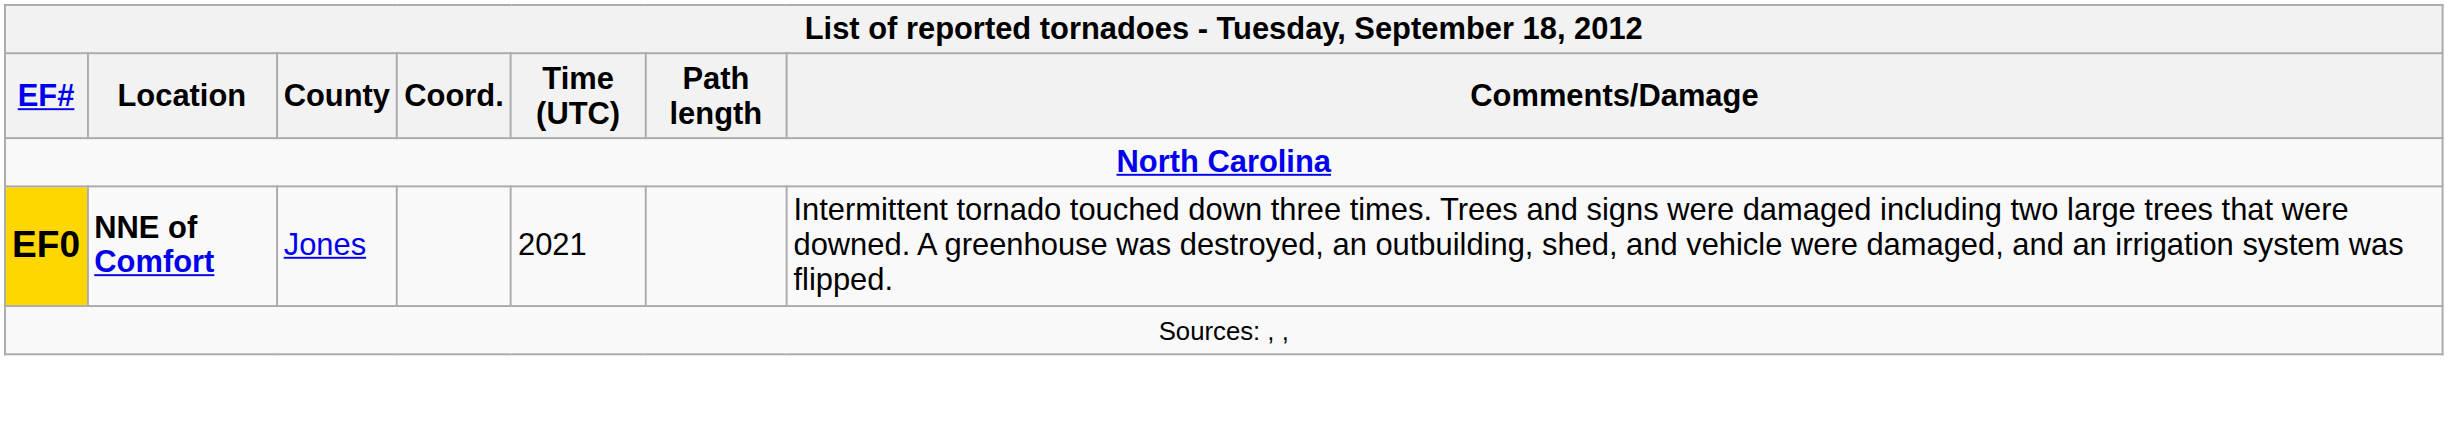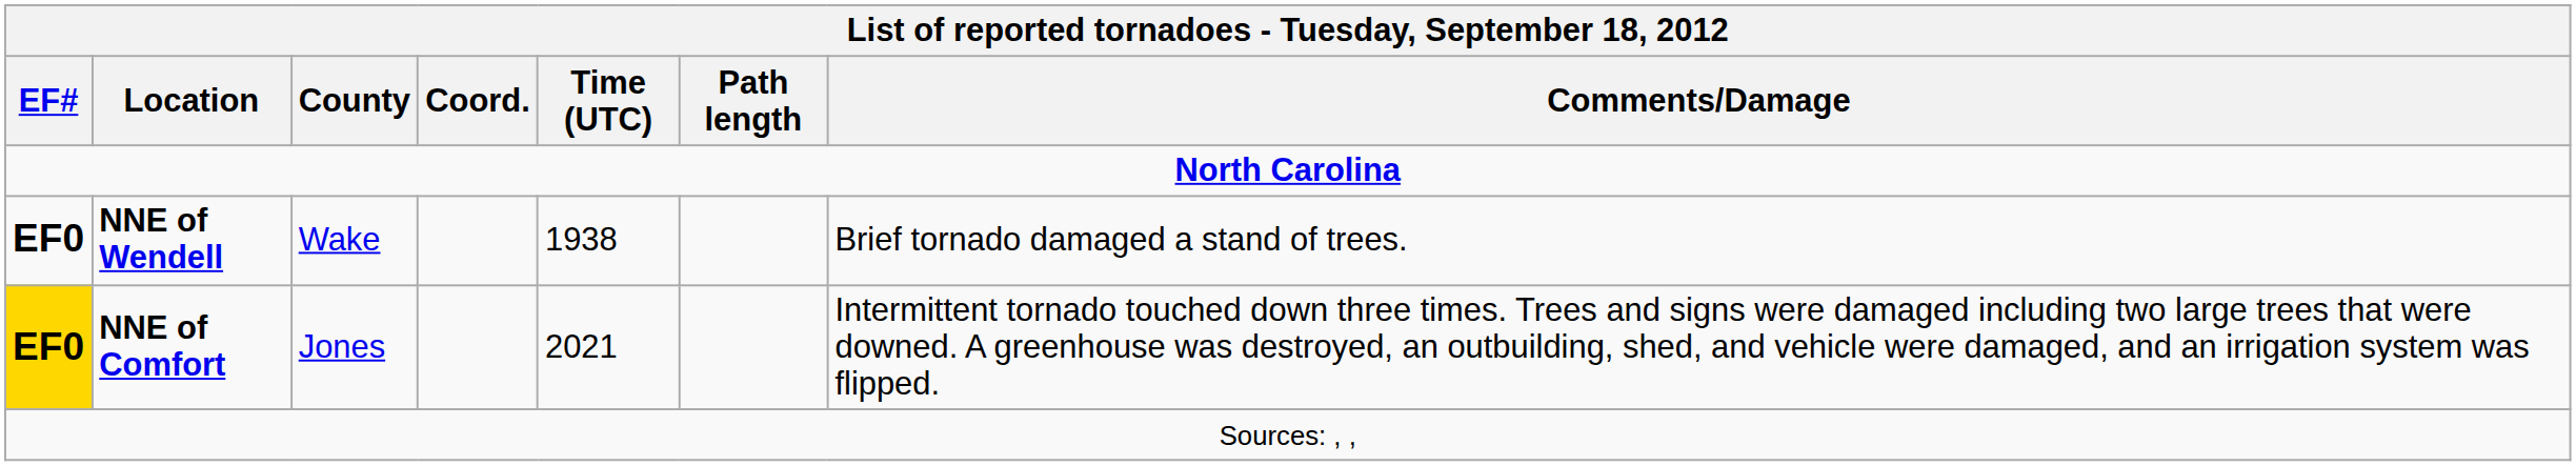+ row: EF0 | NNE of Wendell | Wake | 1938 | Brief tornado damaged a stand of trees.
